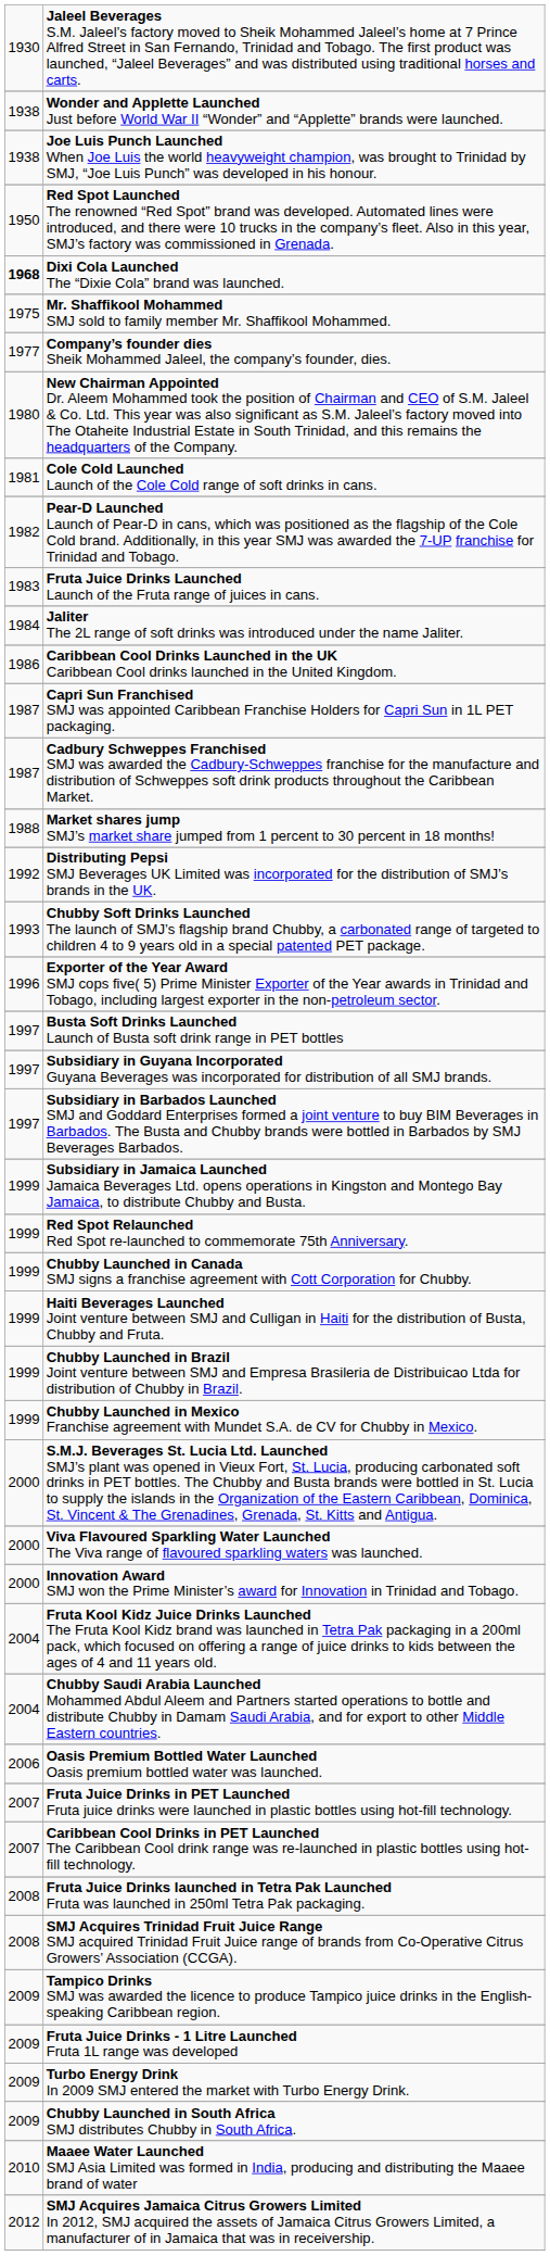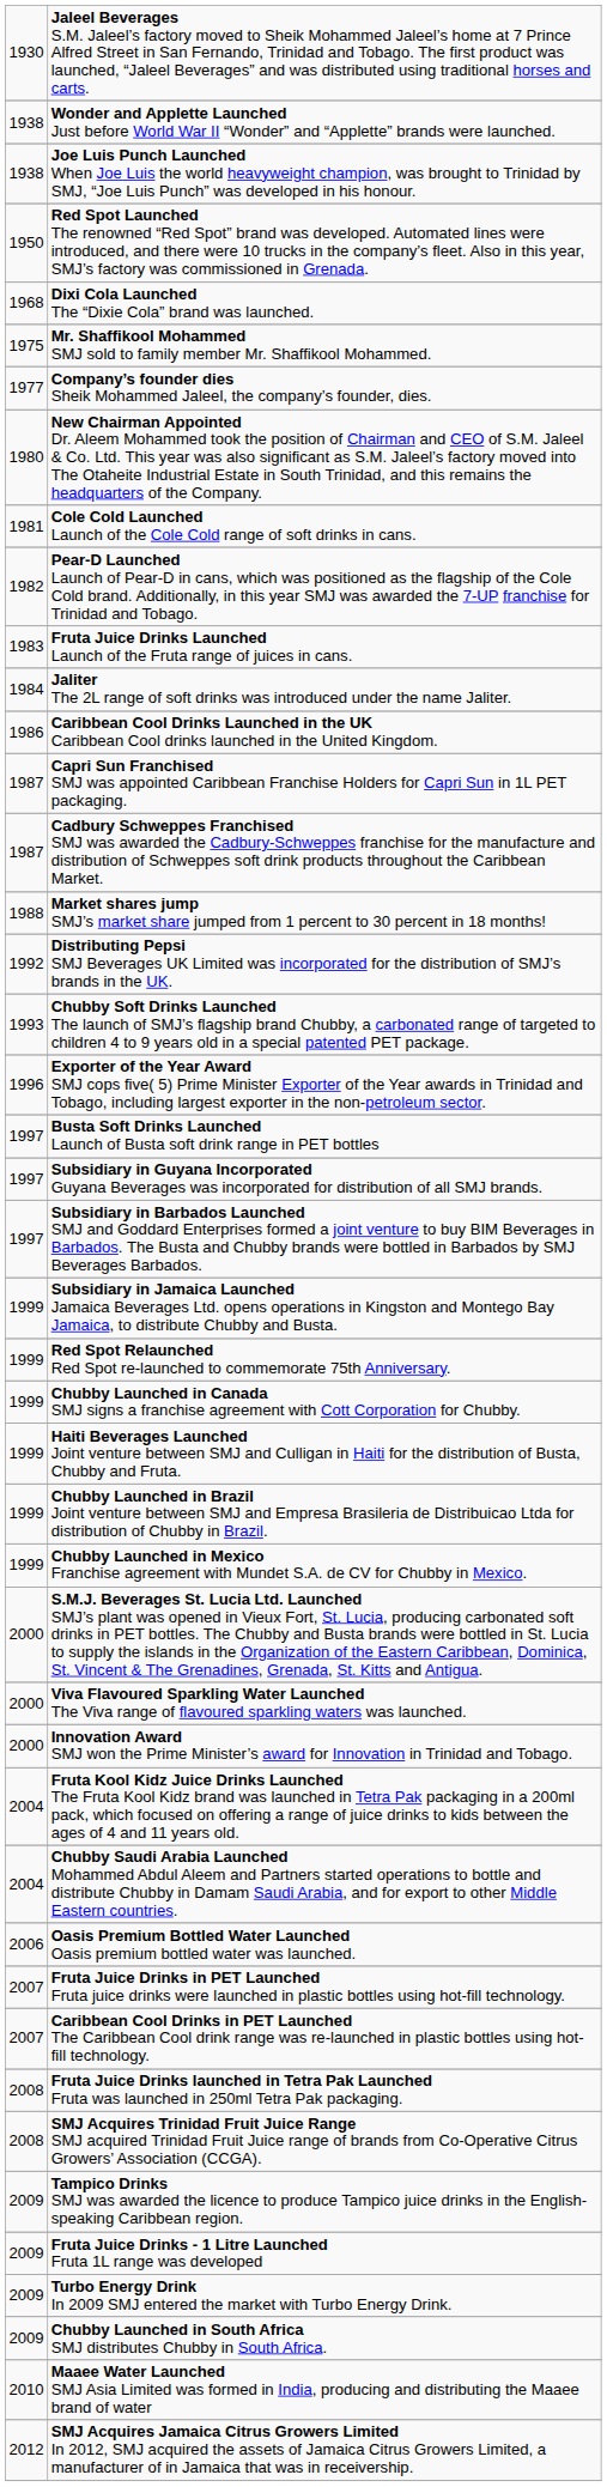Dixi Cola Launched The “Dixie Cola” brand was launched. | column 1: bold -> normal
